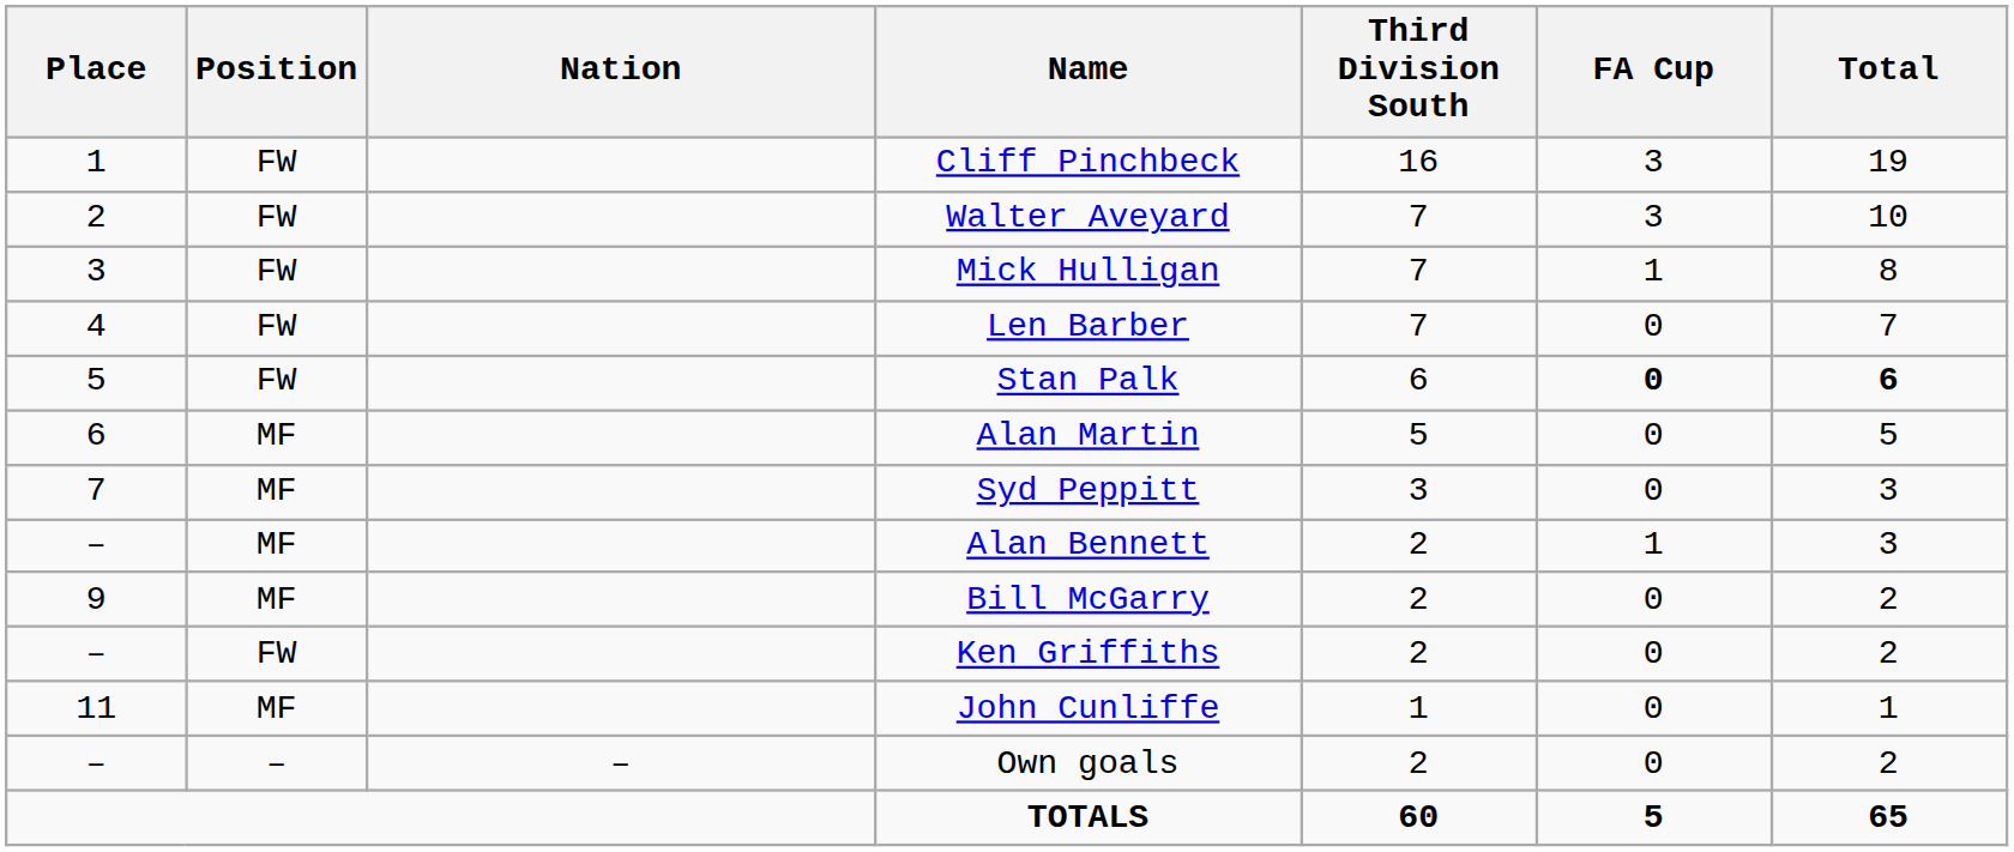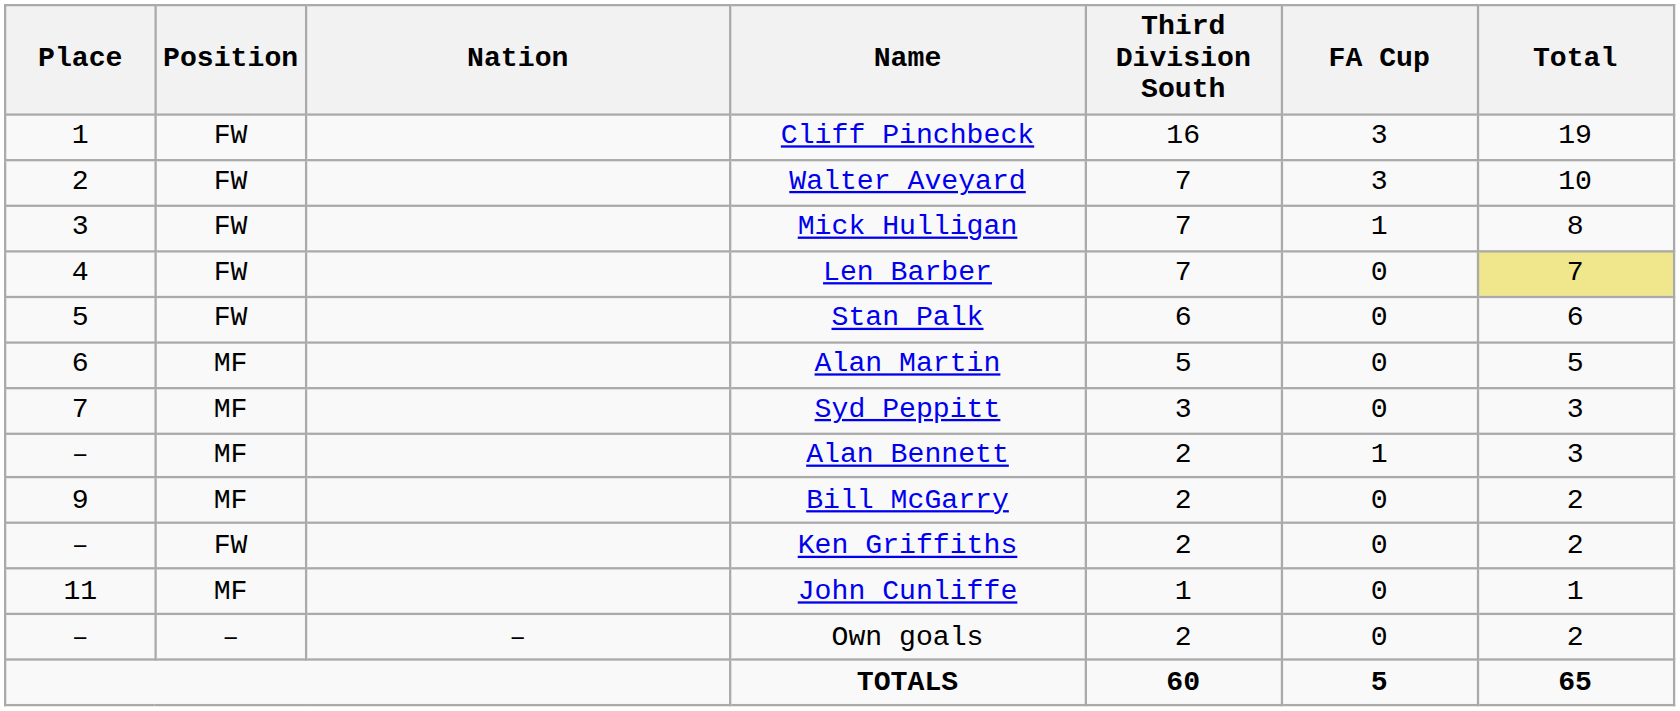Len Barber | Total: no background -> khaki background
Stan Palk | FA Cup: bold -> normal
Stan Palk | Total: bold -> normal
